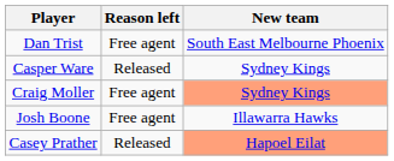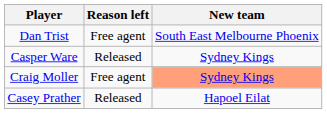- row: Josh Boone | Free agent | Illawarra Hawks
Casey Prather | New team: lightsalmon background -> no background
